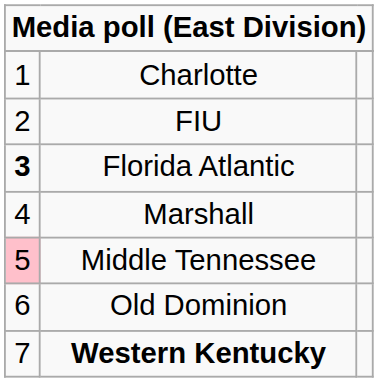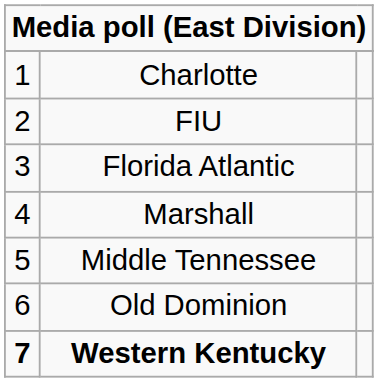Florida Atlantic | column 1: bold -> normal
Middle Tennessee | column 1: pink background -> no background
Western Kentucky | column 1: normal -> bold
